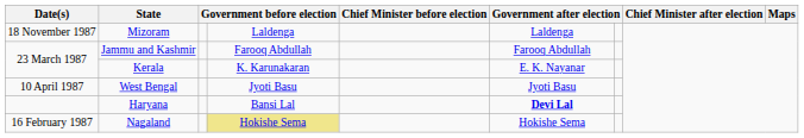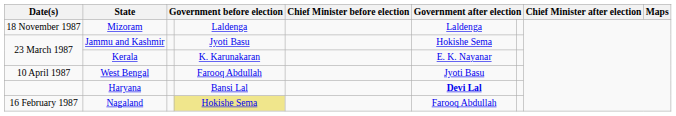Jammu and Kashmir | column 4: Farooq Abdullah -> Jyoti Basu
Jammu and Kashmir | column 6: Farooq Abdullah -> Hokishe Sema
West Bengal | column 4: Jyoti Basu -> Farooq Abdullah
Nagaland | column 6: Hokishe Sema -> Farooq Abdullah
